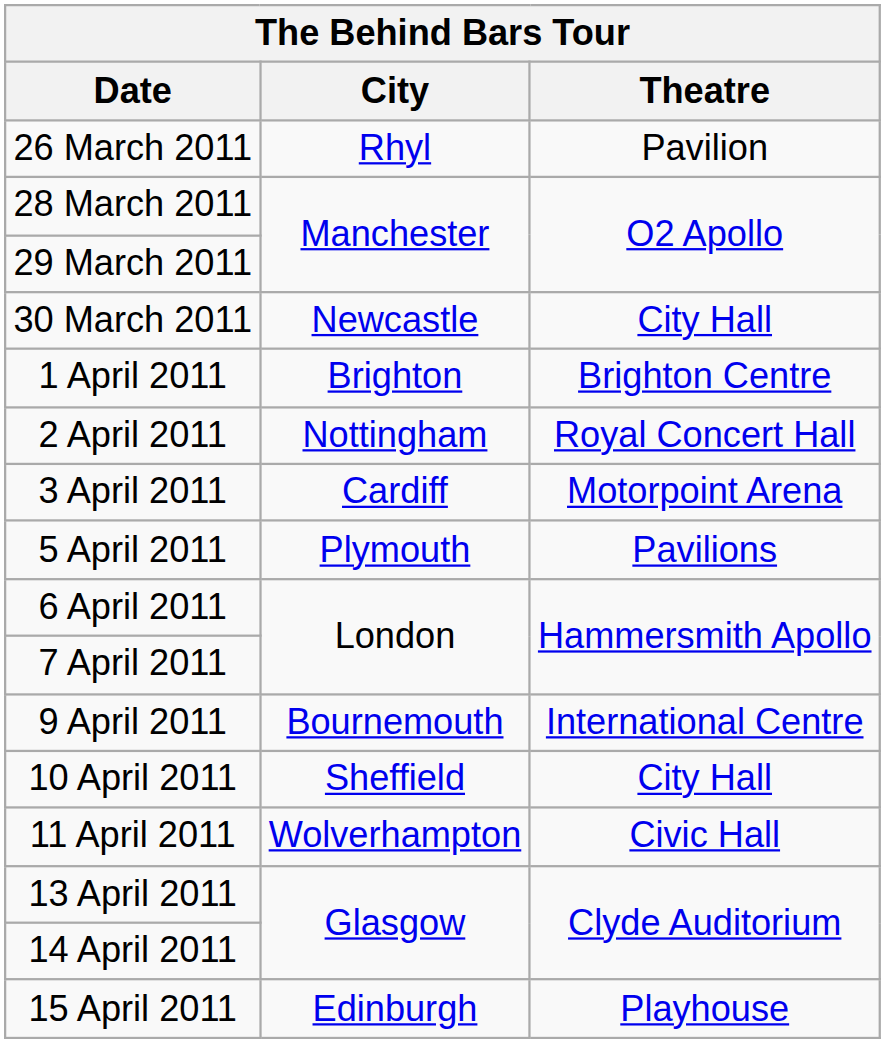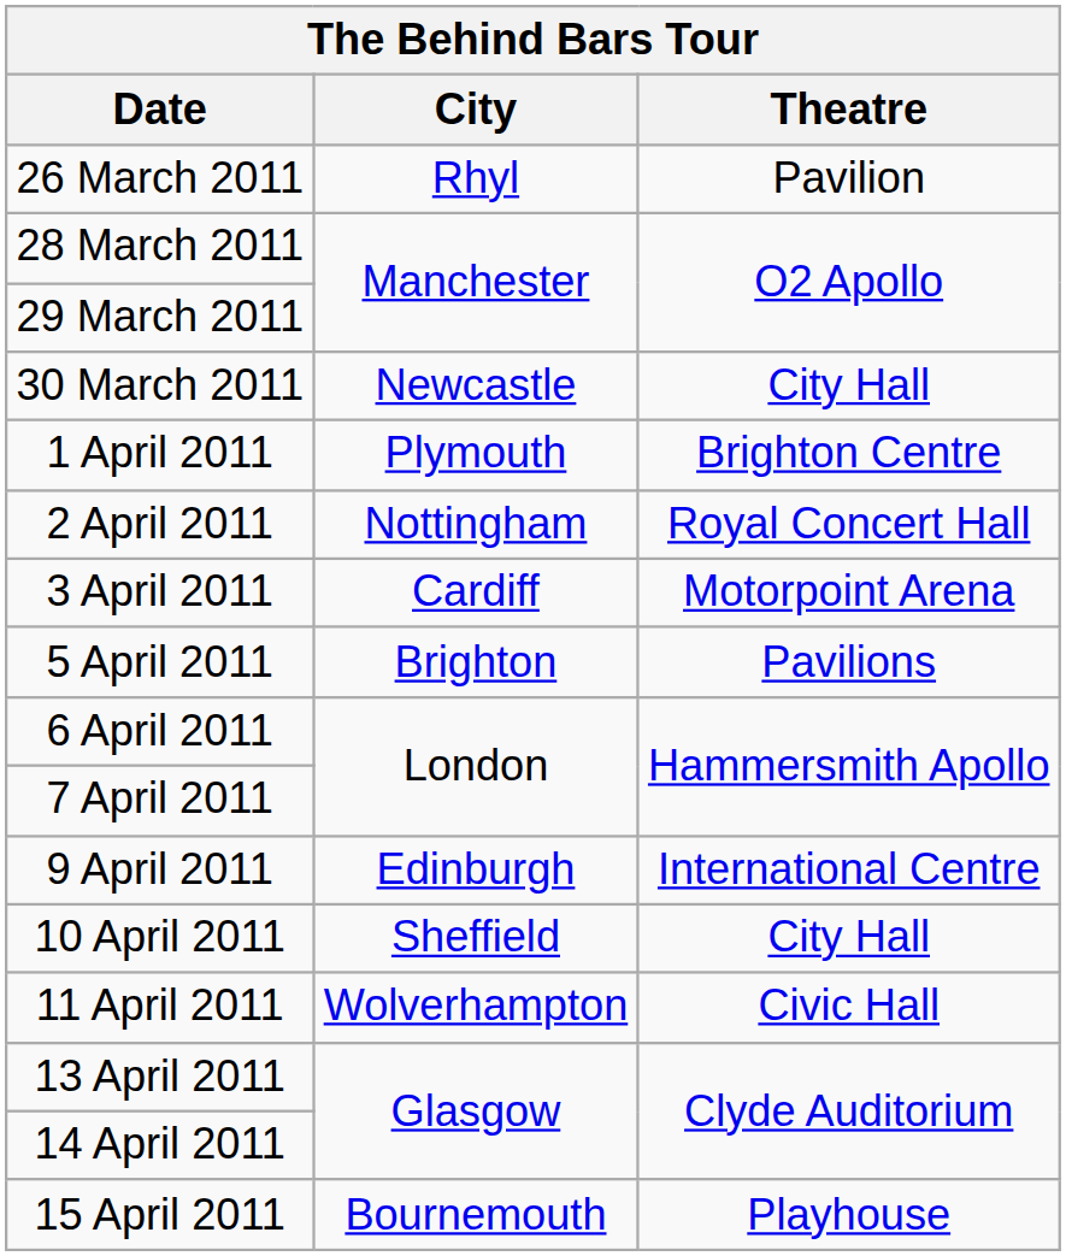1 April 2011 | City: Brighton -> Plymouth
5 April 2011 | City: Plymouth -> Brighton
9 April 2011 | City: Bournemouth -> Edinburgh
15 April 2011 | City: Edinburgh -> Bournemouth
